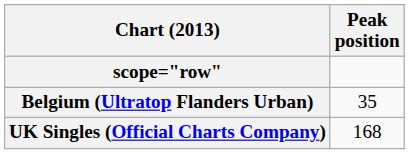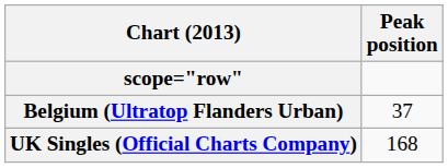Belgium (Ultratop Flanders Urban) | Peak position: 35 -> 37
